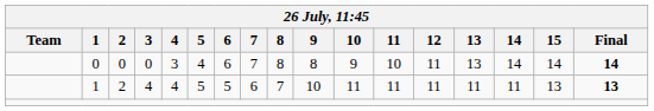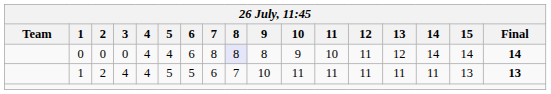row 3 | 4: 3 -> 4
row 3 | 7: 7 -> 8
row 3 | 8: no background -> lavender background
row 3 | 13: 13 -> 12
